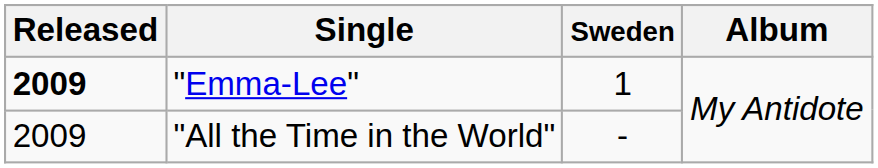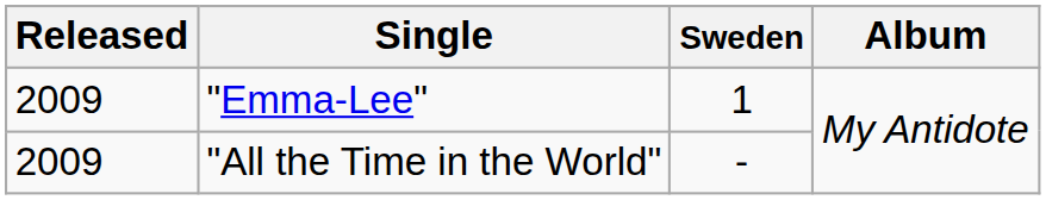"Emma-Lee" | Released: bold -> normal
